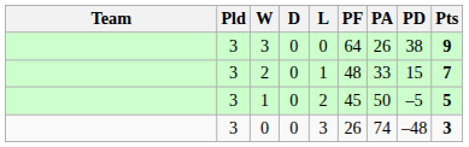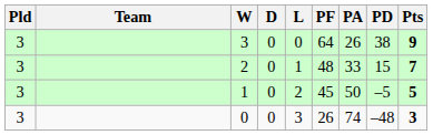columns swapped: Team <-> Pld
